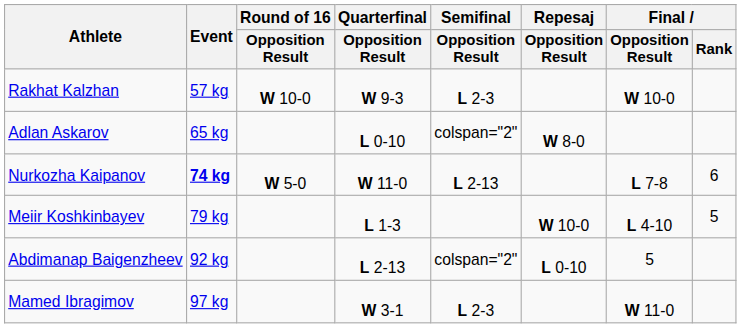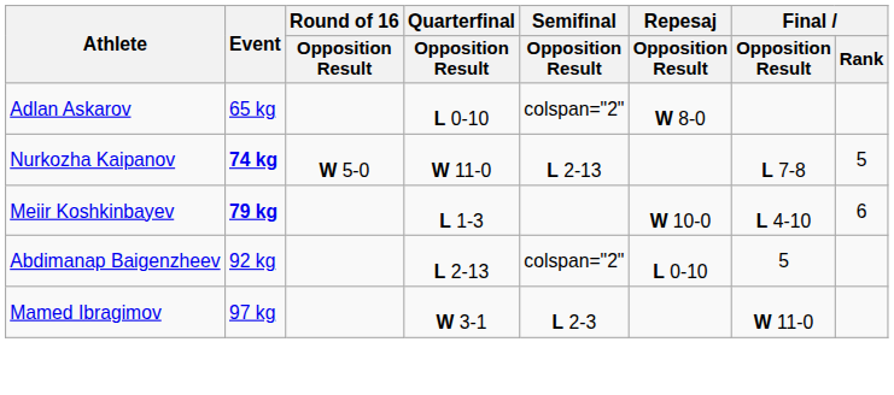- row: Rakhat Kalzhan | 57 kg | W 10-0 | W 9-3 | L 2-3 | W 10-0
Nurkozha Kaipanov | Final / Rank: 6 -> 5
Meiir Koshkinbayev | Event: normal -> bold
Meiir Koshkinbayev | Final / Rank: 5 -> 6
